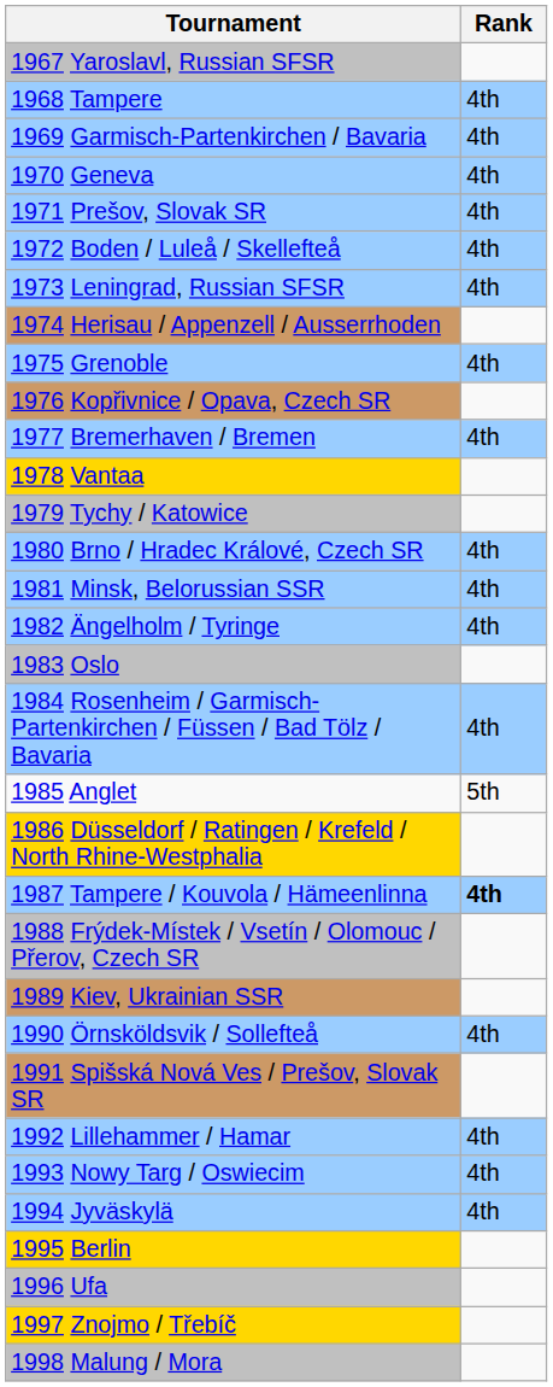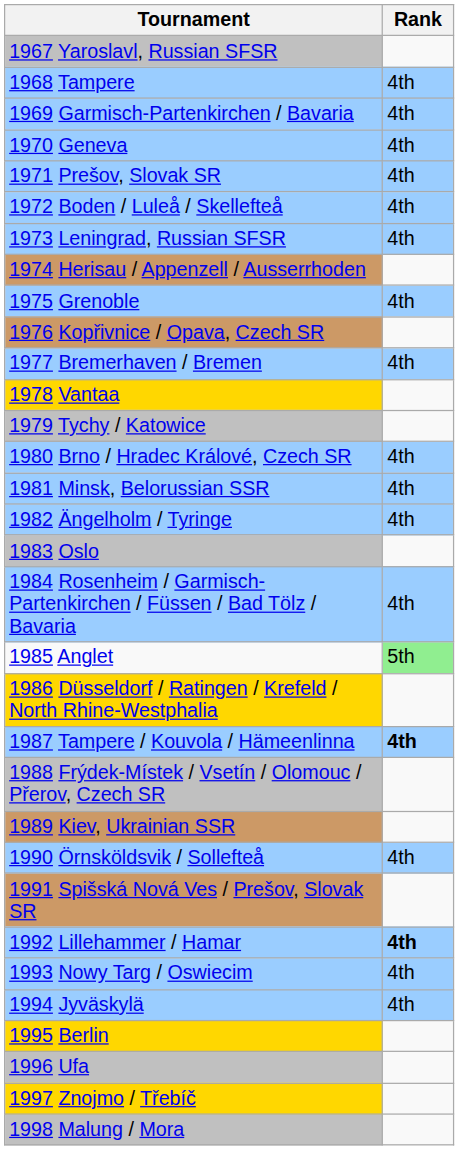1985 Anglet | Rank: no background -> lightgreen background
1992 Lillehammer / Hamar | Rank: normal -> bold
